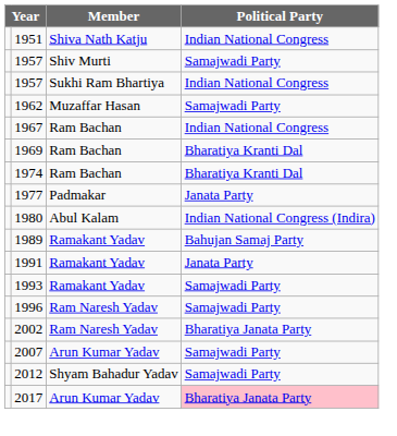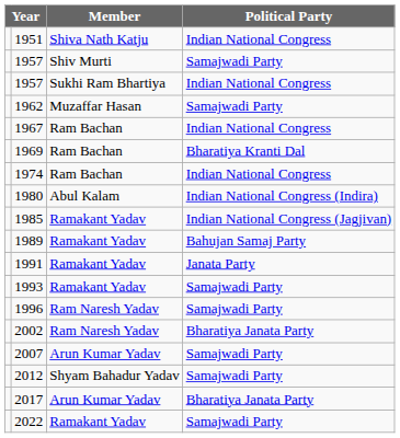1974 | Political Party: Bharatiya Kranti Dal -> Indian National Congress
- row: 1977 | Padmakar | Janata Party
+ row: 1985 | Ramakant Yadav | Indian National Congress (Jagjivan)
2017 | Political Party: pink background -> no background
+ row: 2022 | Ramakant Yadav | Samajwadi Party
